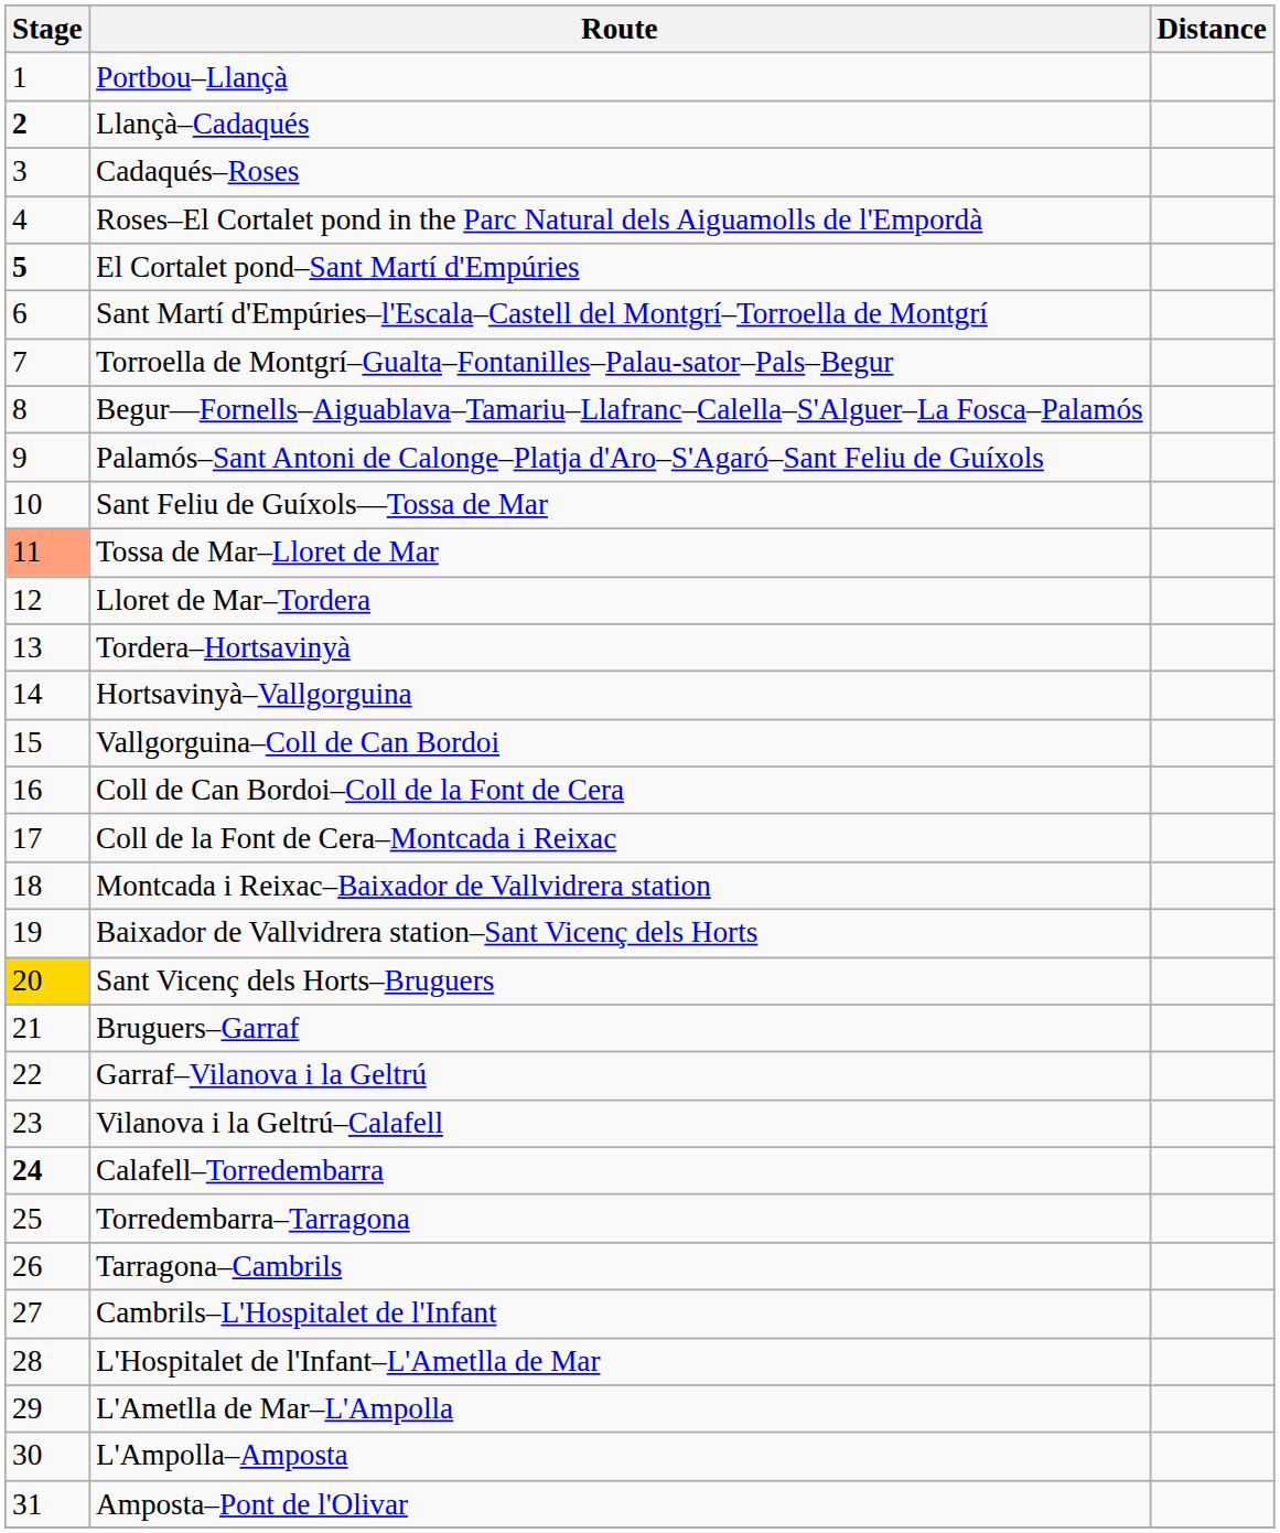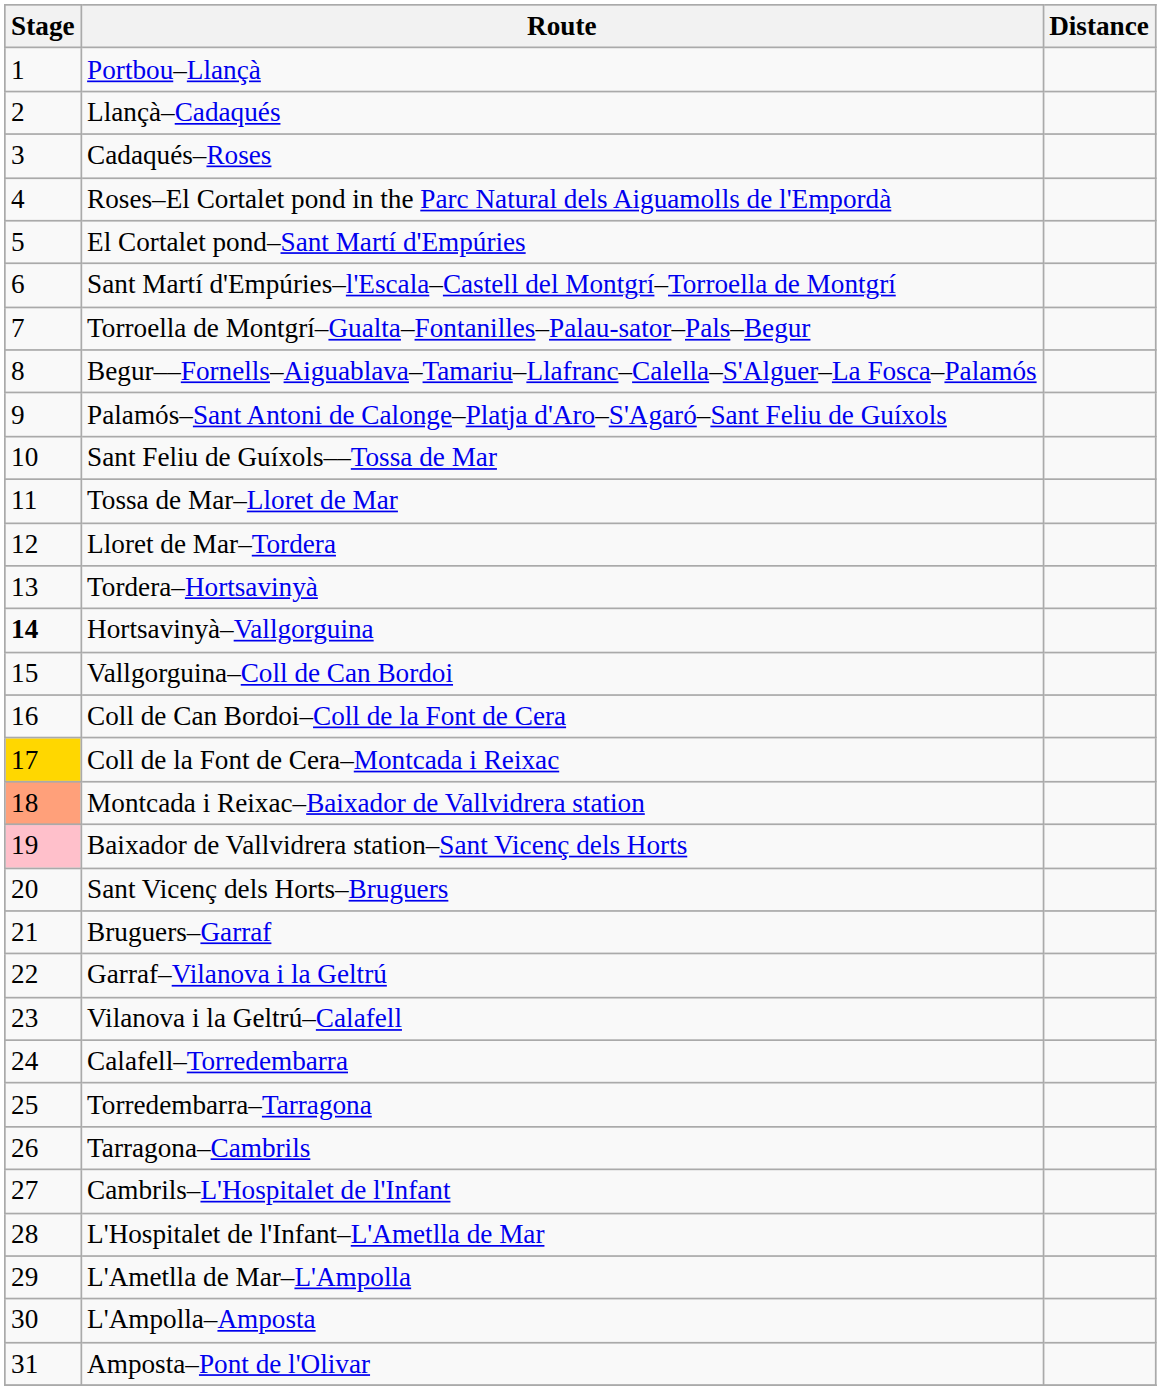Llançà–Cadaqués | Stage: bold -> normal
El Cortalet pond–Sant Martí d'Empúries | Stage: bold -> normal
Tossa de Mar–Lloret de Mar | Stage: lightsalmon background -> no background
Hortsavinyà–Vallgorguina | Stage: normal -> bold
Coll de la Font de Cera–Montcada i Reixac | Stage: no background -> gold background
Montcada i Reixac–Baixador de Vallvidrera station | Stage: no background -> lightsalmon background
Baixador de Vallvidrera station–Sant Vicenç dels Horts | Stage: no background -> pink background
Sant Vicenç dels Horts–Bruguers | Stage: gold background -> no background
Calafell–Torredembarra | Stage: bold -> normal
